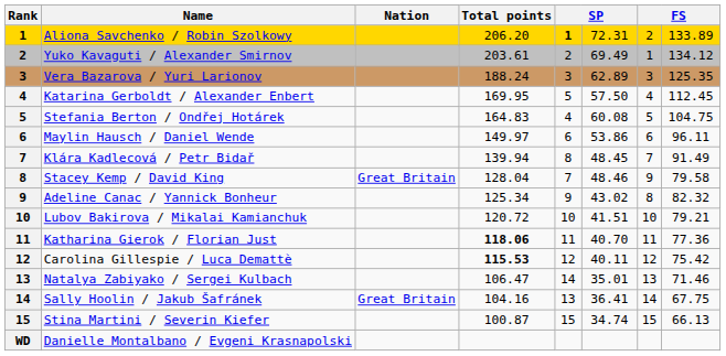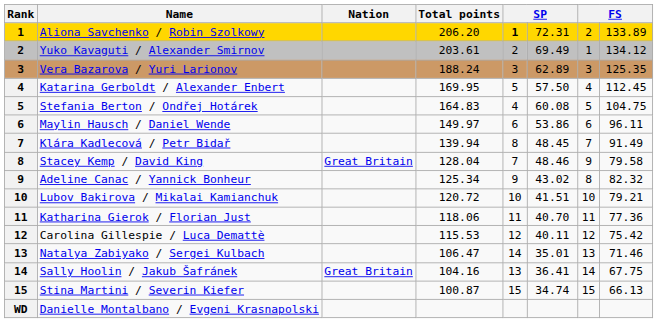Katharina Gierok / Florian Just | Total points: bold -> normal
Carolina Gillespie / Luca Demattè | Total points: bold -> normal
